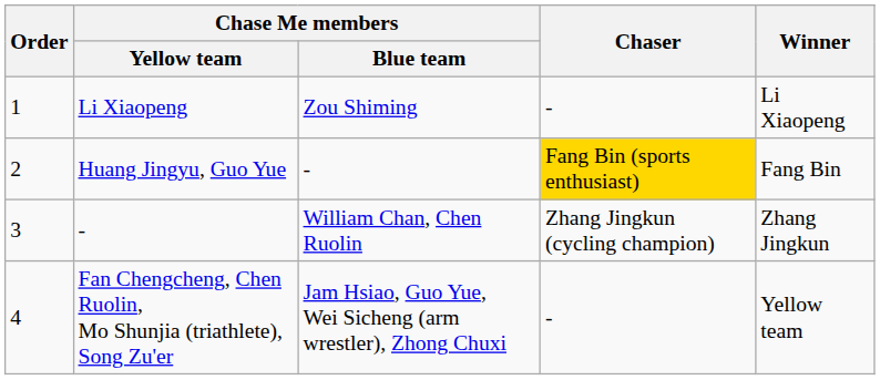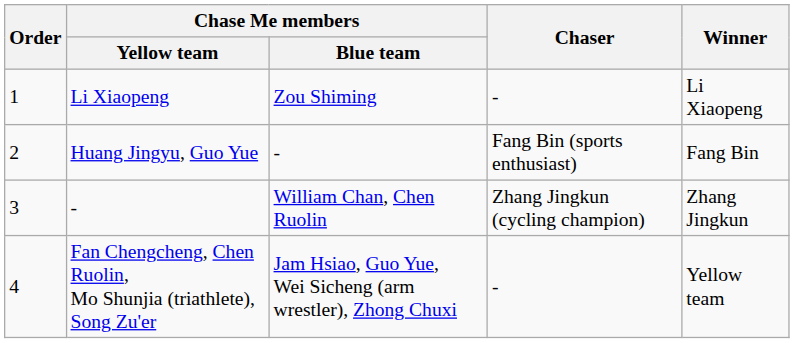Huang Jingyu, Guo Yue | Chaser: gold background -> no background
